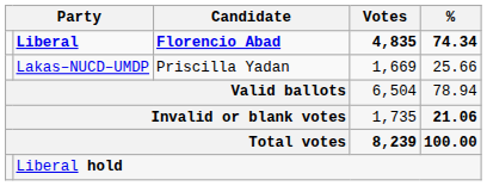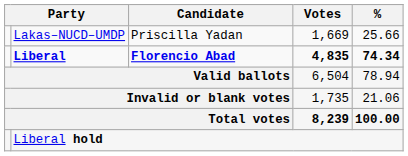rows swapped: Liberal <-> Lakas–NUCD–UMDP
Invalid or blank votes | %: bold -> normal
